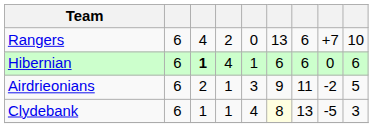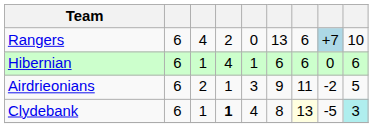Rangers | column 8: no background -> lightblue background
Hibernian | column 3: bold -> normal
Clydebank | column 4: normal -> bold
Clydebank | column 6: lightyellow background -> no background
Clydebank | column 7: no background -> lightyellow background
Clydebank | column 9: no background -> paleturquoise background
